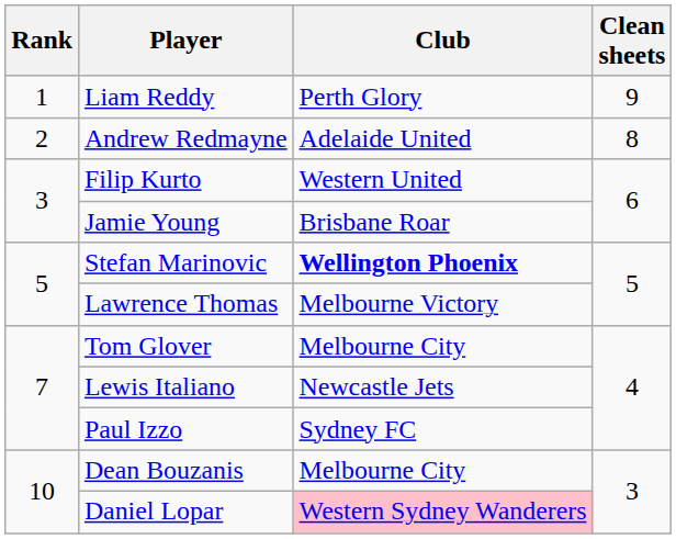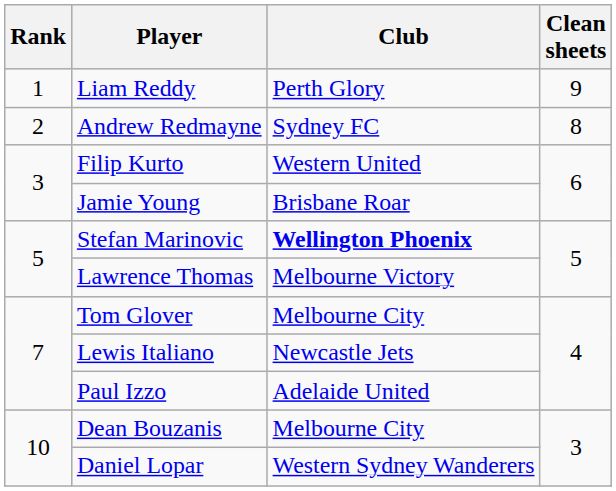Andrew Redmayne | Club: Adelaide United -> Sydney FC
Paul Izzo | Club: Sydney FC -> Adelaide United
Daniel Lopar | Club: pink background -> no background
